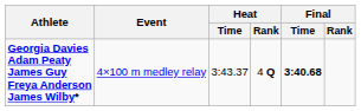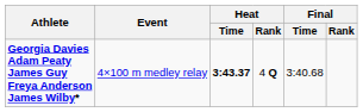row 3 | Heat / Time: normal -> bold
row 3 | Final / Time: bold -> normal
